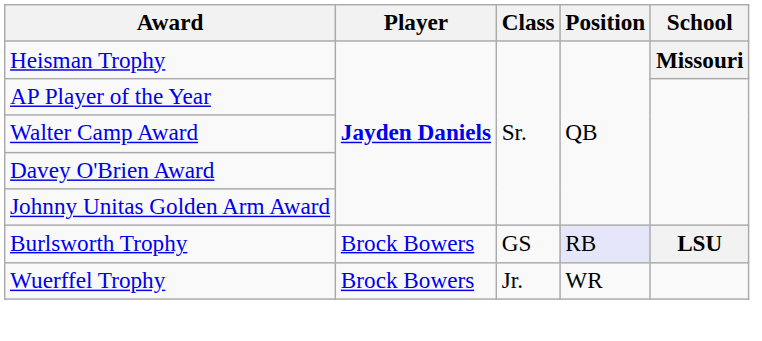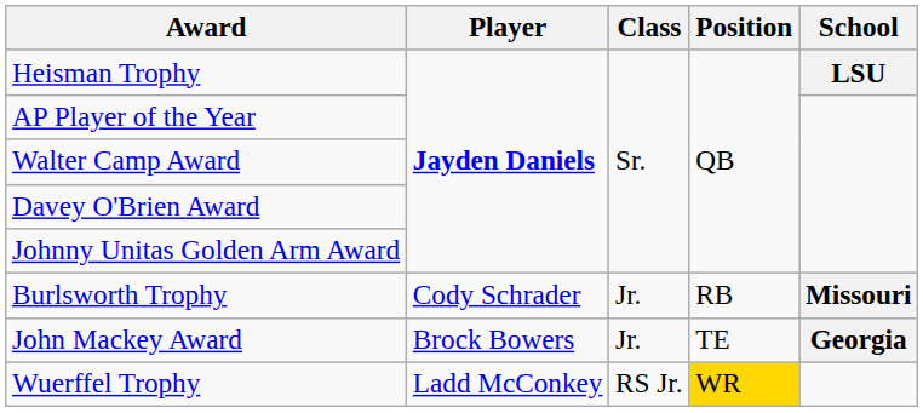Heisman Trophy | School: Missouri -> LSU
Burlsworth Trophy | Player: Brock Bowers -> Cody Schrader
Burlsworth Trophy | Class: GS -> Jr.
Burlsworth Trophy | Position: lavender background -> no background
Burlsworth Trophy | School: LSU -> Missouri
+ row: John Mackey Award | Brock Bowers | Jr. | TE | Georgia
Wuerffel Trophy | Player: Brock Bowers -> Ladd McConkey
Wuerffel Trophy | Class: Jr. -> RS Jr.
Wuerffel Trophy | Position: no background -> gold background
